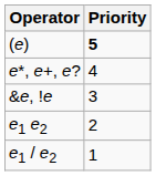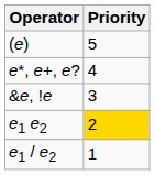(e) | Priority: bold -> normal
e1 e2 | Priority: no background -> gold background
